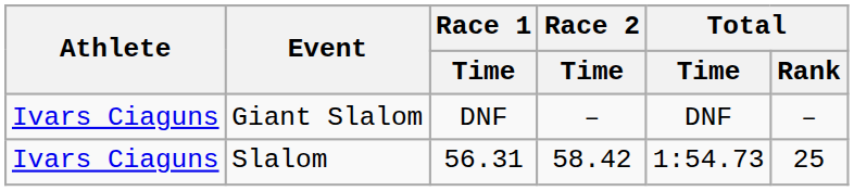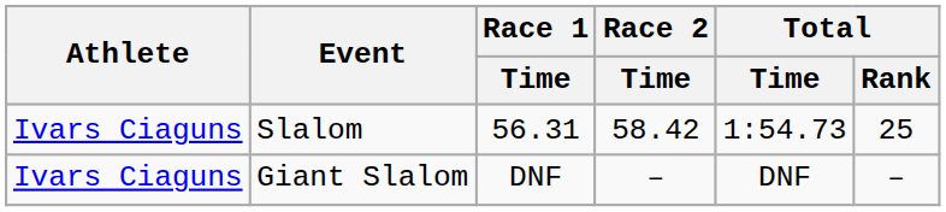rows swapped: Giant Slalom <-> Slalom
